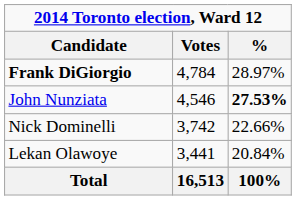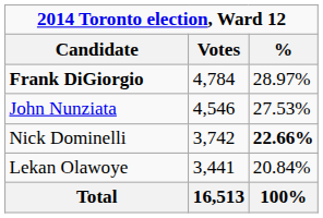John Nunziata | %: bold -> normal
Nick Dominelli | %: normal -> bold
